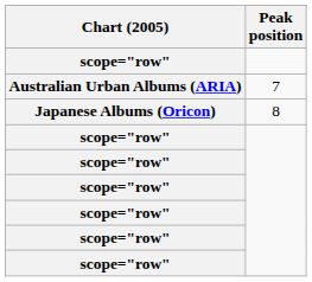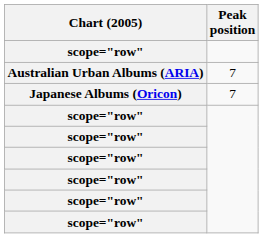Japanese Albums (Oricon) | Peak position: 8 -> 7
